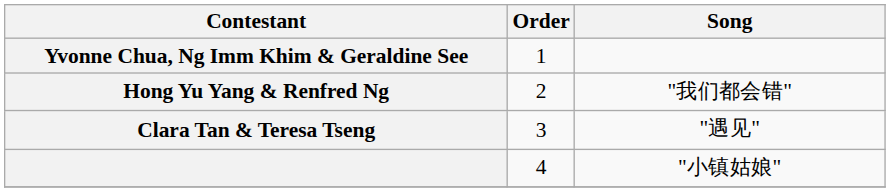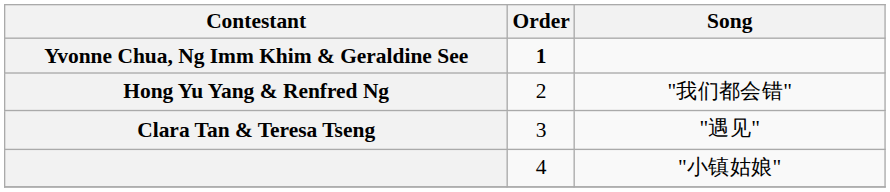Yvonne Chua, Ng Imm Khim & Geraldine See | Order: normal -> bold
